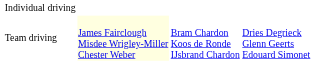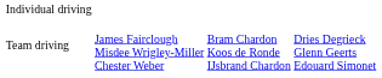Team driving | column 2: lightyellow background -> no background
